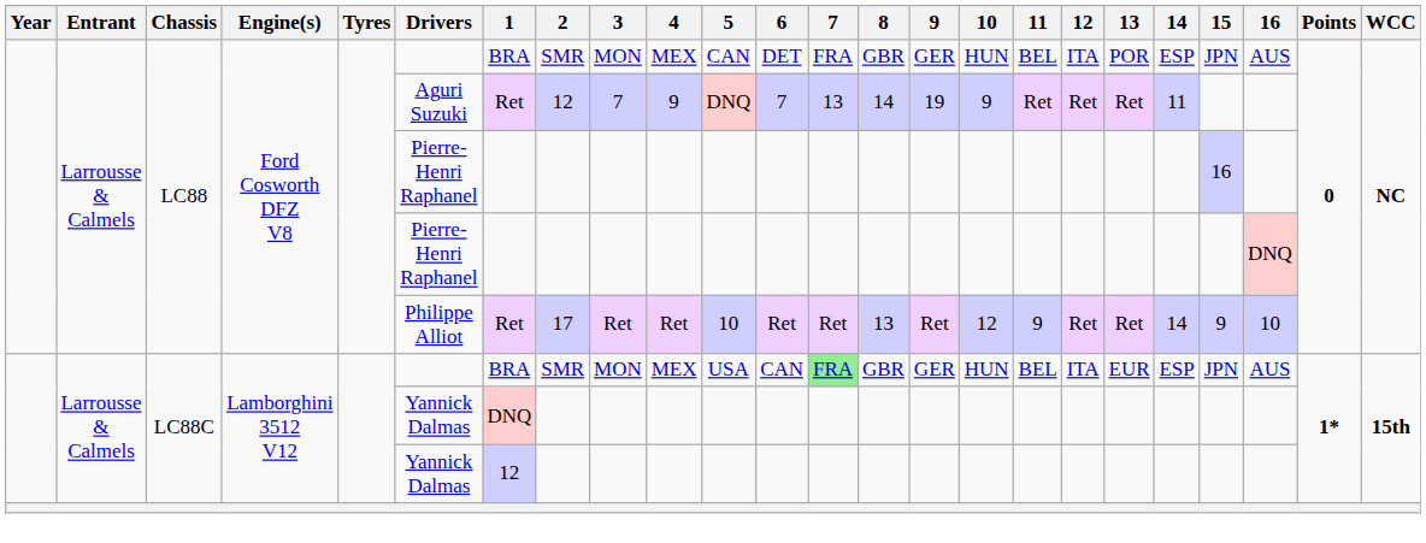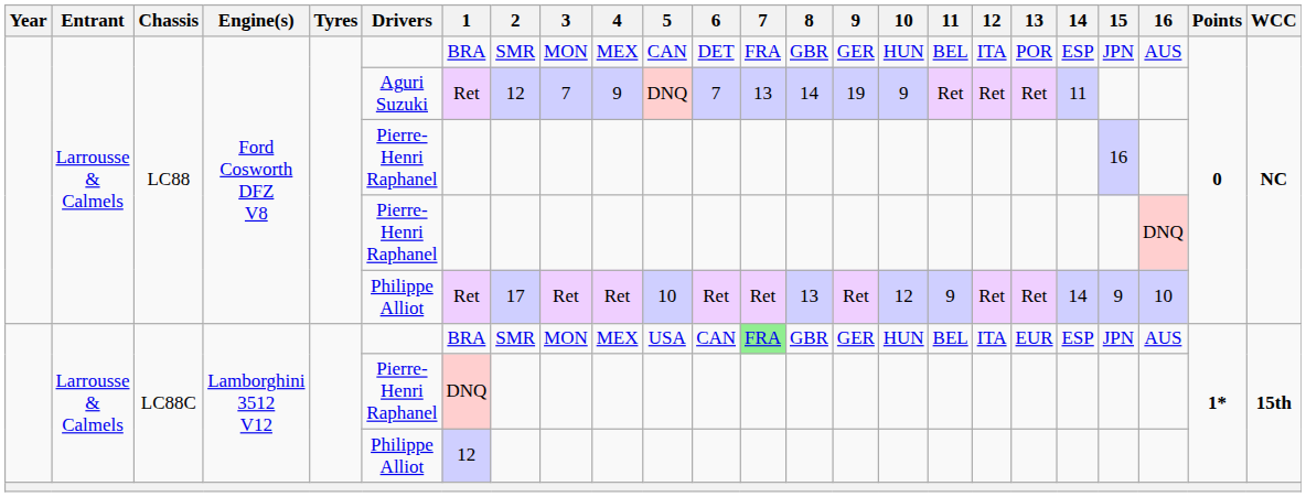row 8 | Drivers: Yannick Dalmas -> Pierre-Henri Raphanel
row 9 | Drivers: Yannick Dalmas -> Philippe Alliot
